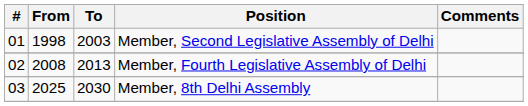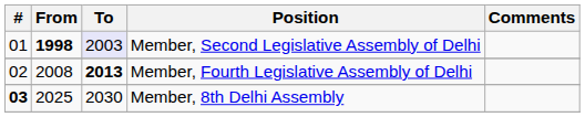Member, Second Legislative Assembly of Delhi | From: normal -> bold
Member, Second Legislative Assembly of Delhi | To: no background -> lavender background
Member, Fourth Legislative Assembly of Delhi | To: normal -> bold
Member, 8th Delhi Assembly | #: normal -> bold
